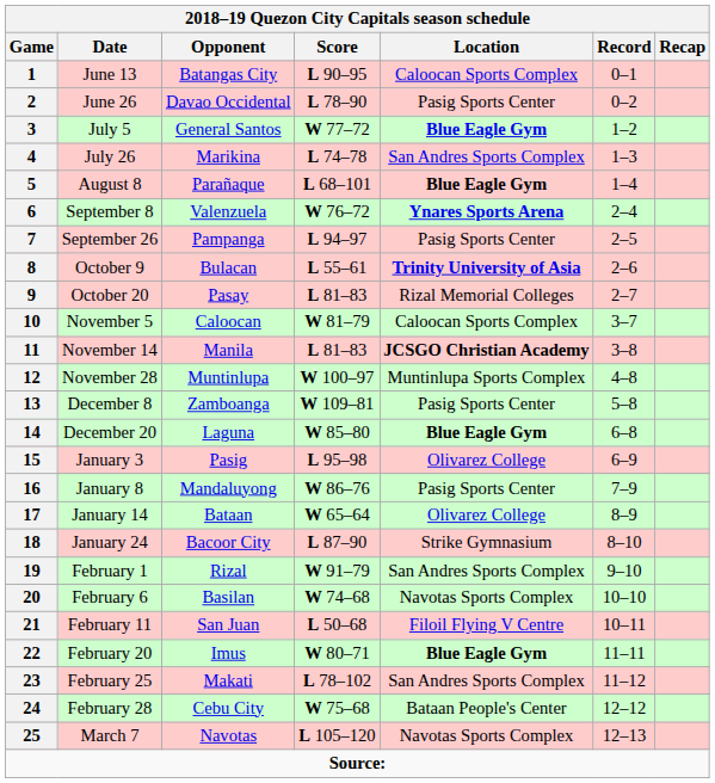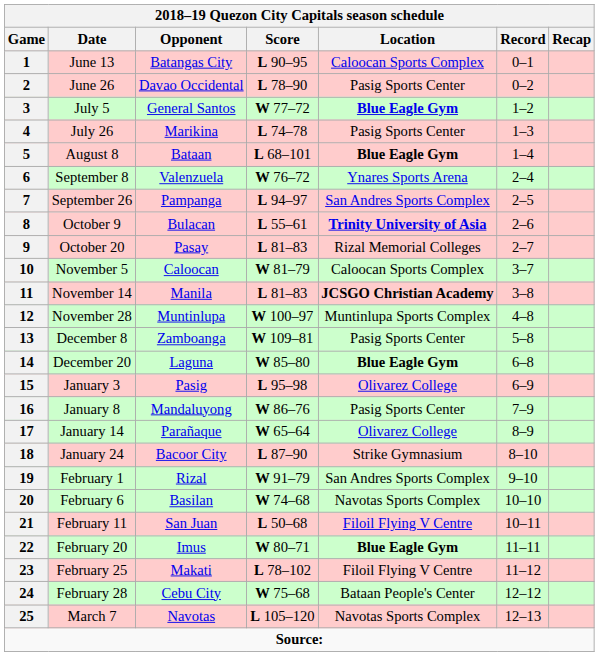4 | Location: San Andres Sports Complex -> Pasig Sports Center
5 | Opponent: Parañaque -> Bataan
6 | Location: bold -> normal
7 | Location: Pasig Sports Center -> San Andres Sports Complex
17 | Opponent: Bataan -> Parañaque
23 | Location: San Andres Sports Complex -> Filoil Flying V Centre
